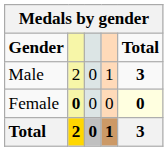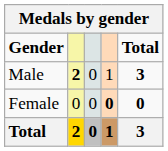Male | column 2: normal -> bold
Female | column 2: bold -> normal
Female | column 4: normal -> bold
Female | Total: lightyellow background -> no background
